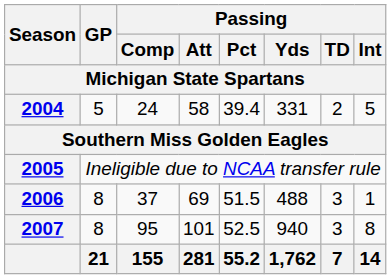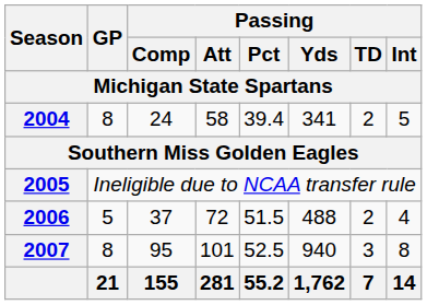2004 | GP: 5 -> 8
2004 | Passing / Yds: 331 -> 341
2006 | GP: 8 -> 5
2006 | Passing / Att: 69 -> 72
2006 | Passing / TD: 3 -> 2
2006 | Passing / Int: 1 -> 4
